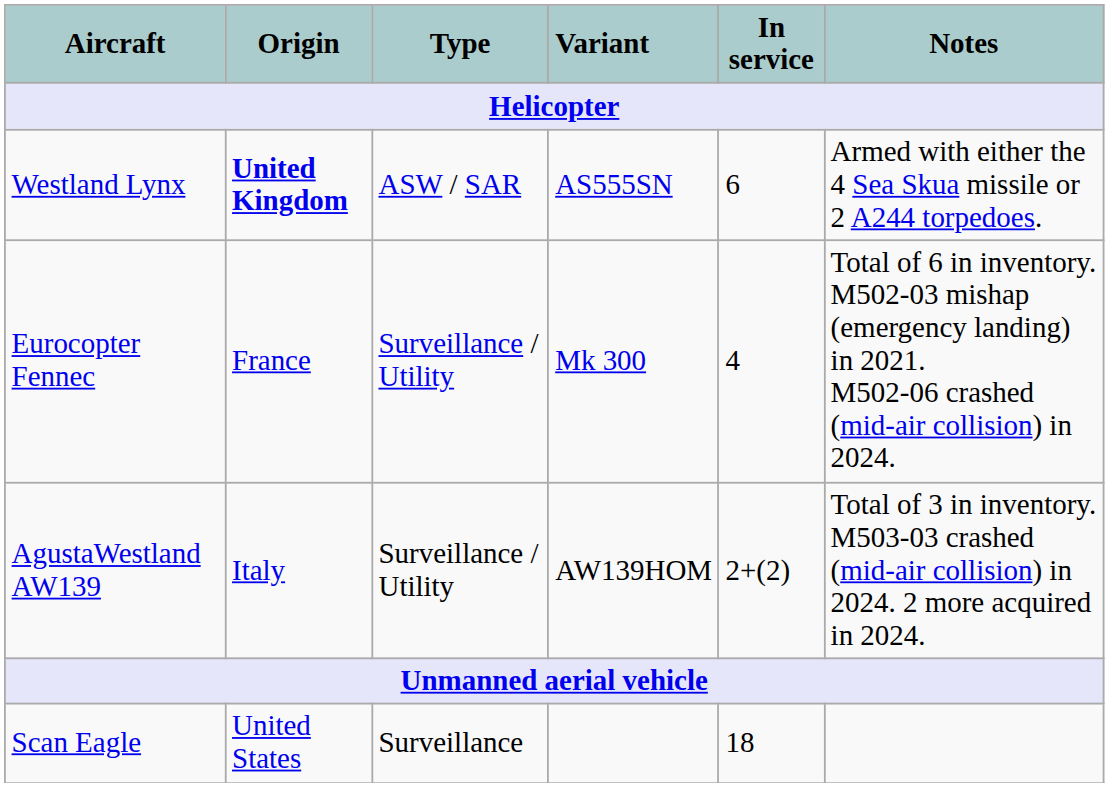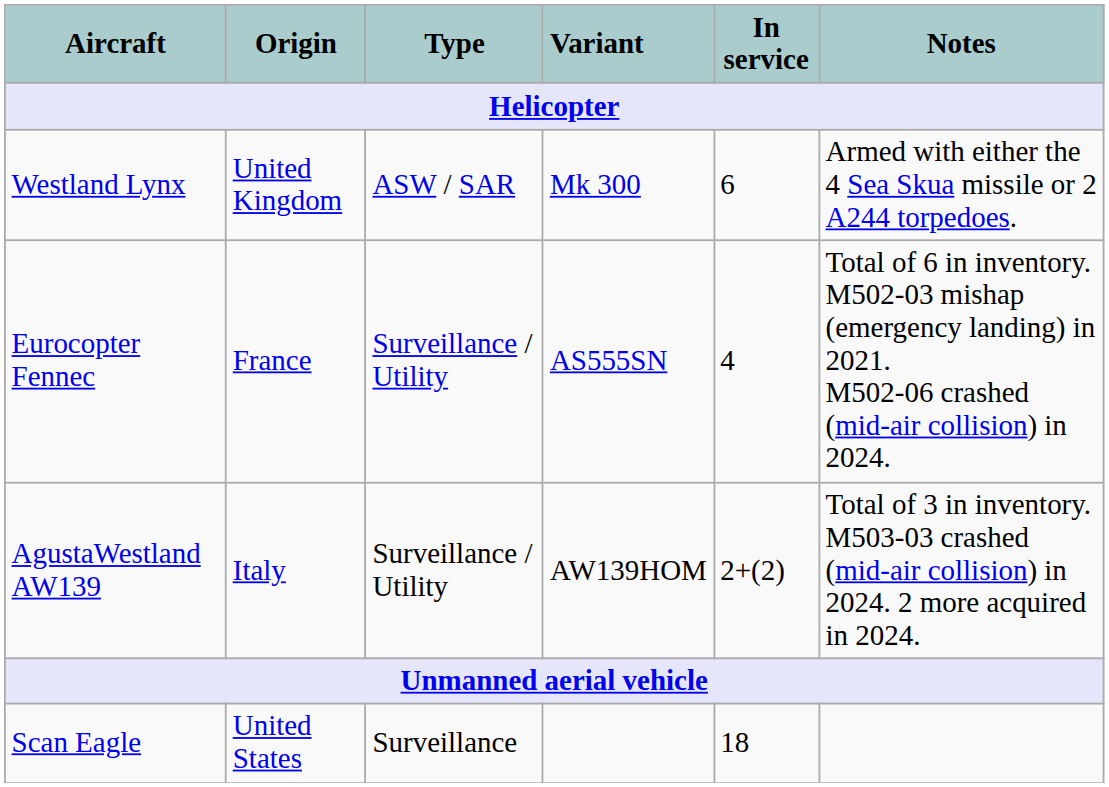Westland Lynx | Origin: bold -> normal
Westland Lynx | Variant: AS555SN -> Mk 300
Eurocopter Fennec | Variant: Mk 300 -> AS555SN
